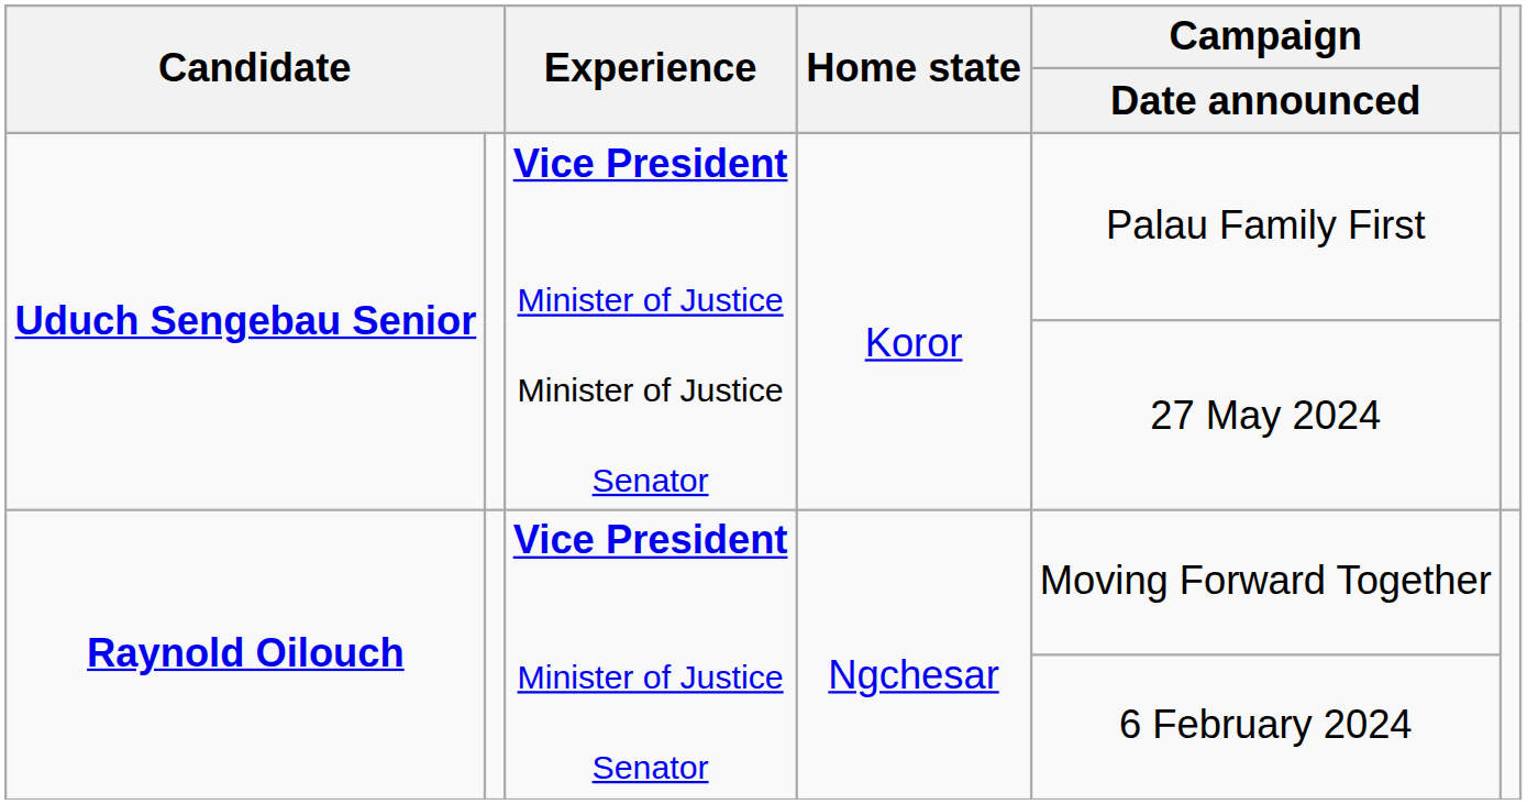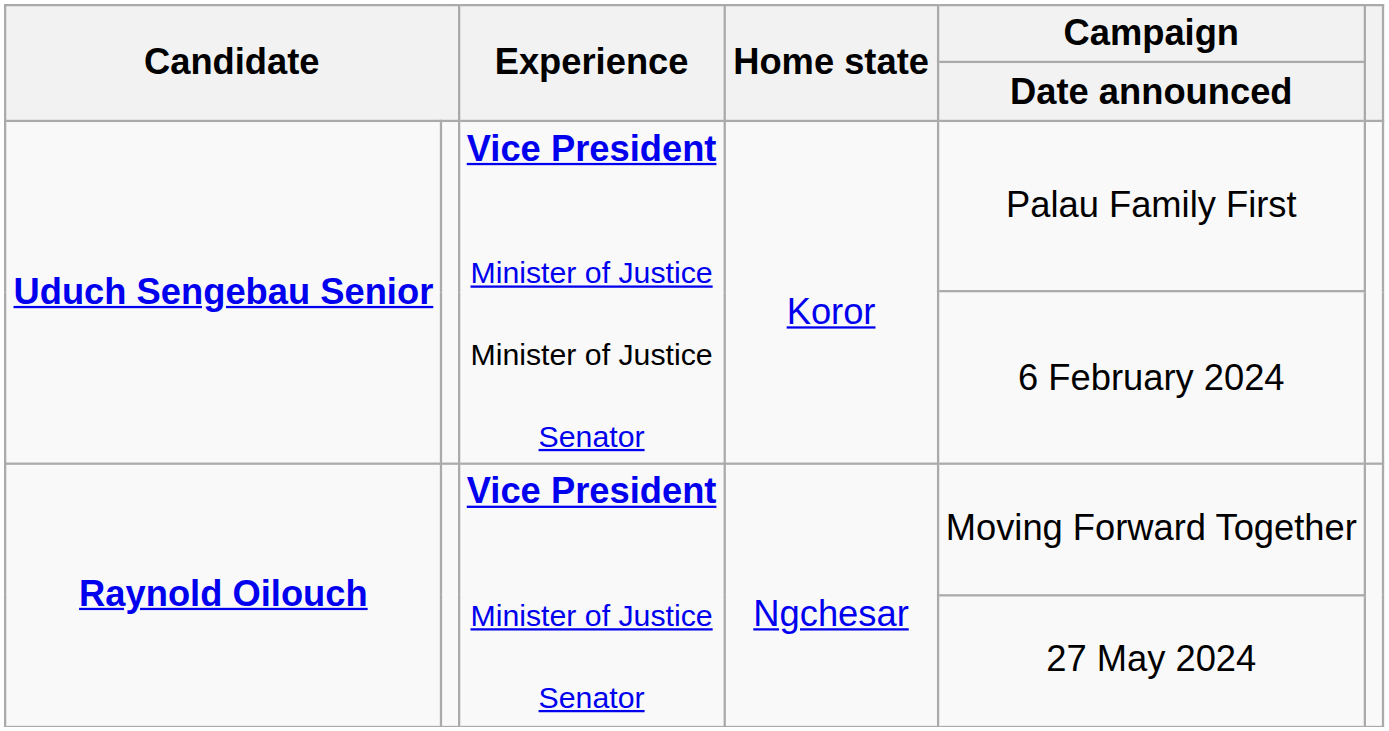row 4 | Campaign / Date announced: 27 May 2024 -> 6 February 2024
row 6 | Campaign / Date announced: 6 February 2024 -> 27 May 2024
